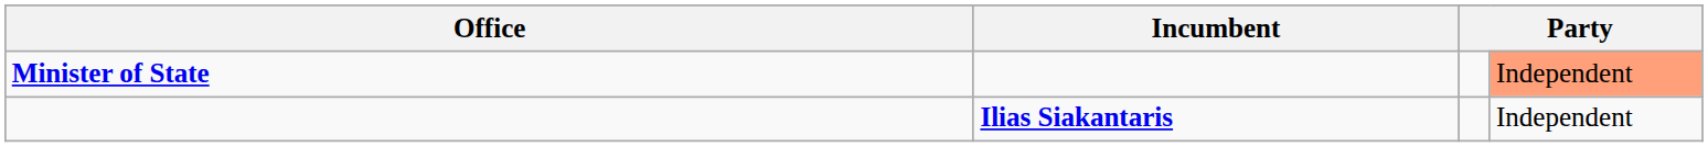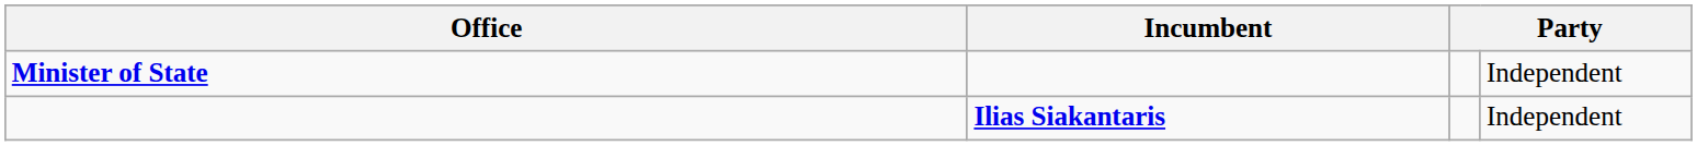Minister of State | column 4: lightsalmon background -> no background
